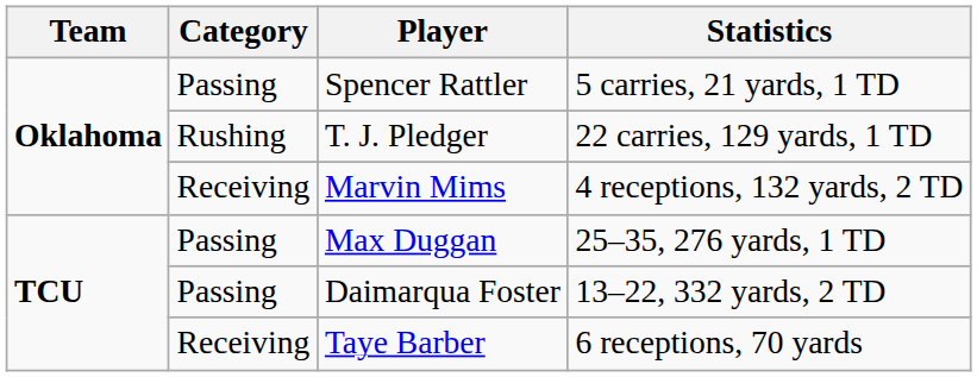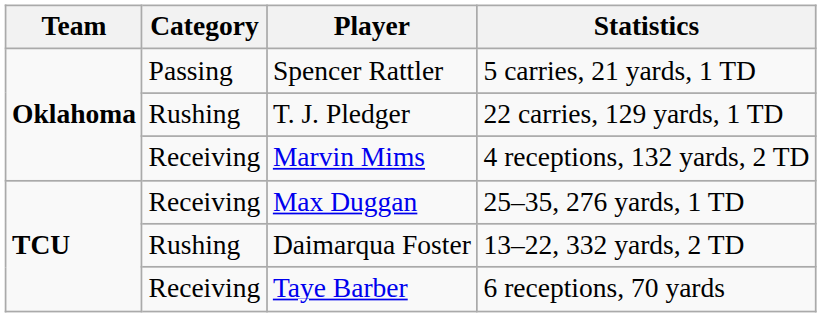Max Duggan | Category: Passing -> Receiving
Daimarqua Foster | Category: Passing -> Rushing
